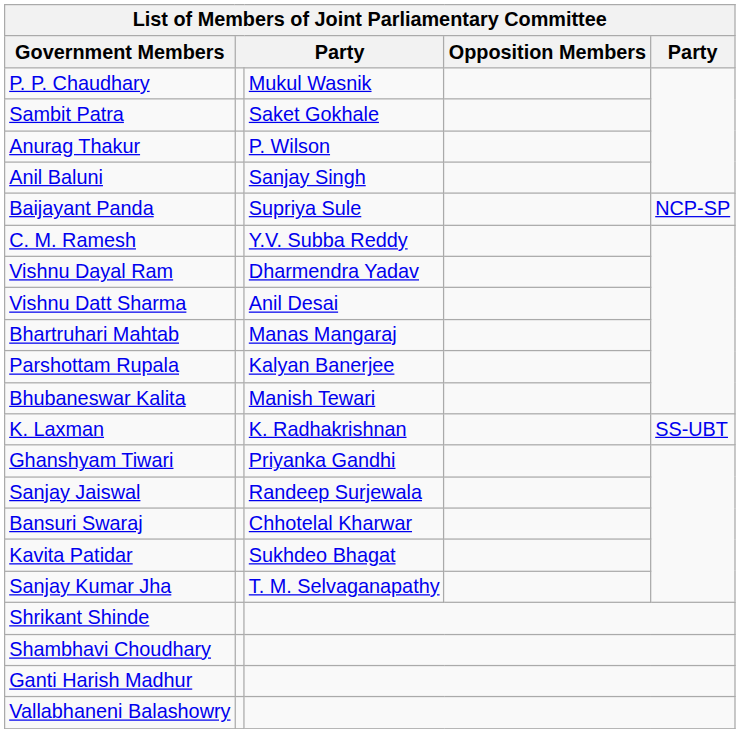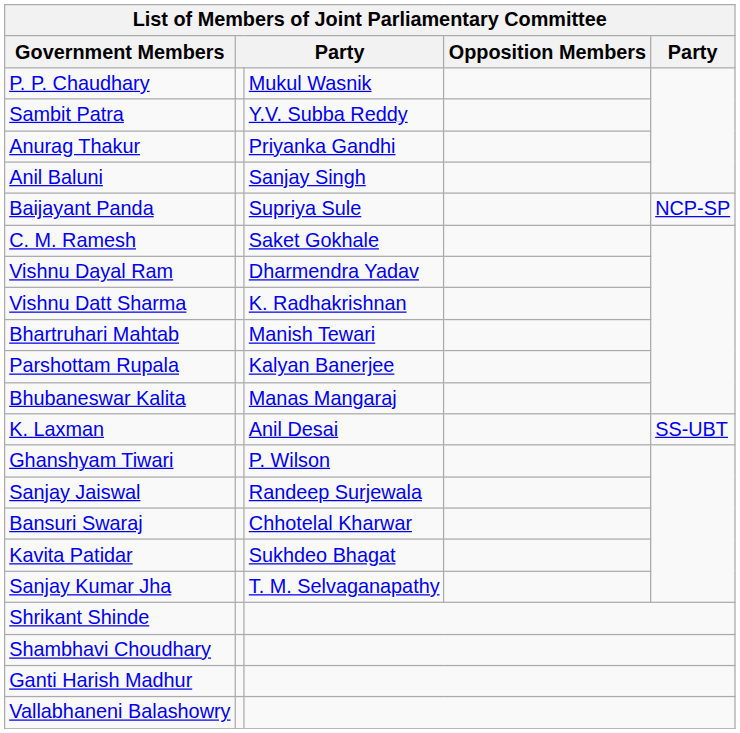Sambit Patra | column 3: Saket Gokhale -> Y.V. Subba Reddy
Anurag Thakur | column 3: P. Wilson -> Priyanka Gandhi
C. M. Ramesh | column 3: Y.V. Subba Reddy -> Saket Gokhale
Vishnu Datt Sharma | column 3: Anil Desai -> K. Radhakrishnan
Bhartruhari Mahtab | column 3: Manas Mangaraj -> Manish Tewari
Bhubaneswar Kalita | column 3: Manish Tewari -> Manas Mangaraj
K. Laxman | column 3: K. Radhakrishnan -> Anil Desai
Ghanshyam Tiwari | column 3: Priyanka Gandhi -> P. Wilson
